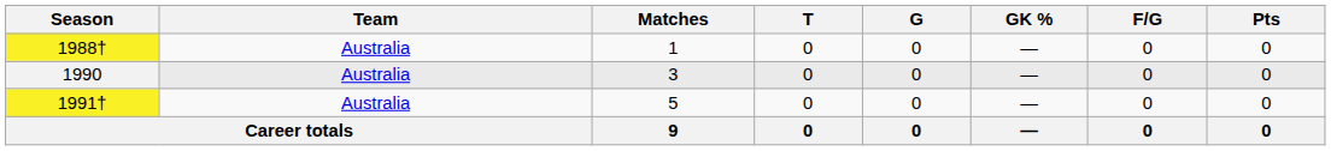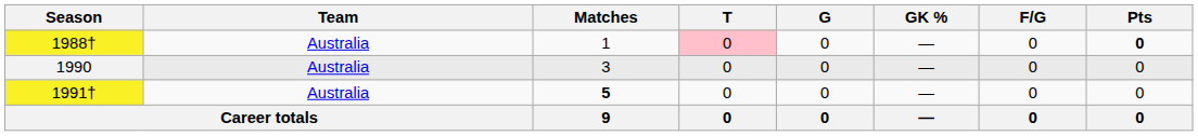1988† | T: no background -> pink background
1988† | Pts: normal -> bold
1991† | Matches: normal -> bold
